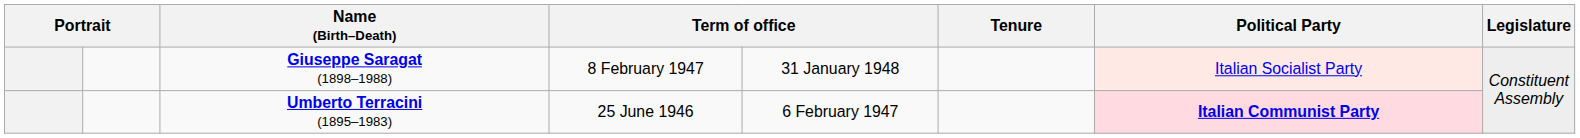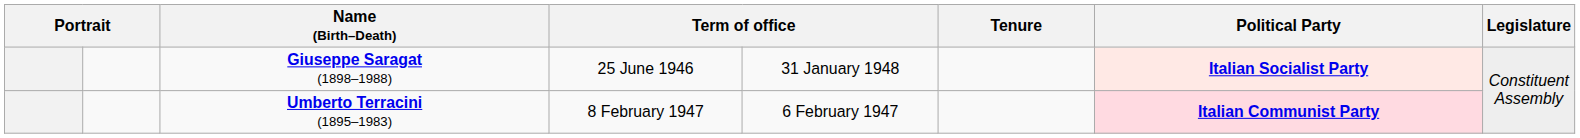Giuseppe Saragat (1898–1988) | column 4: 8 February 1947 -> 25 June 1946
Giuseppe Saragat (1898–1988) | Political Party: normal -> bold
Umberto Terracini (1895–1983) | column 4: 25 June 1946 -> 8 February 1947
